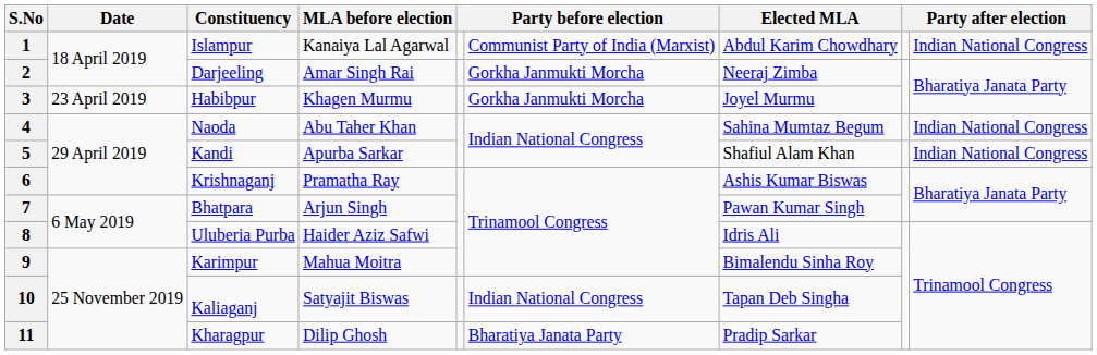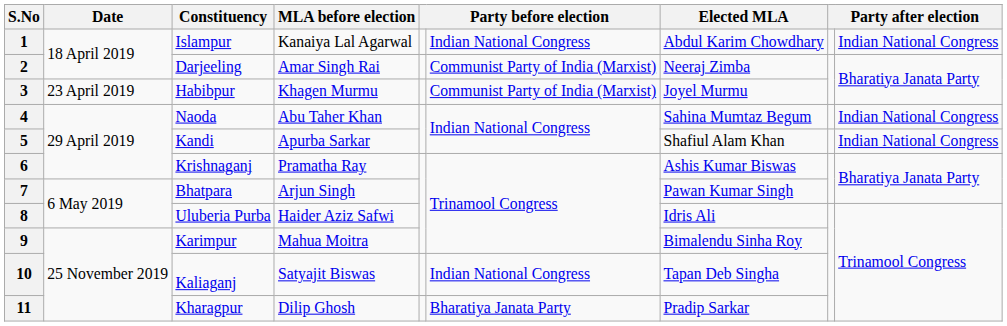1 | column 6: Communist Party of India (Marxist) -> Indian National Congress
2 | column 6: Gorkha Janmukti Morcha -> Communist Party of India (Marxist)
3 | column 6: Gorkha Janmukti Morcha -> Communist Party of India (Marxist)
